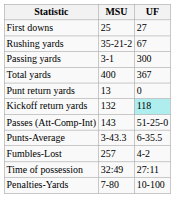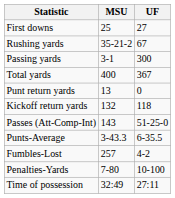Kickoff return yards | UF: paleturquoise background -> no background
rows swapped: Penalties-Yards <-> Time of possession
